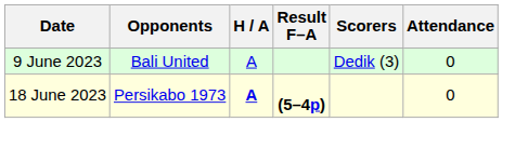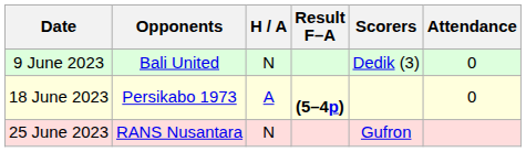9 June 2023 | H / A: A -> N
18 June 2023 | H / A: bold -> normal
+ row: 25 June 2023 | RANS Nusantara | N | Gufron
